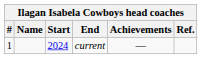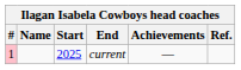current | #: no background -> pink background
current | Start: 2024 -> 2025
